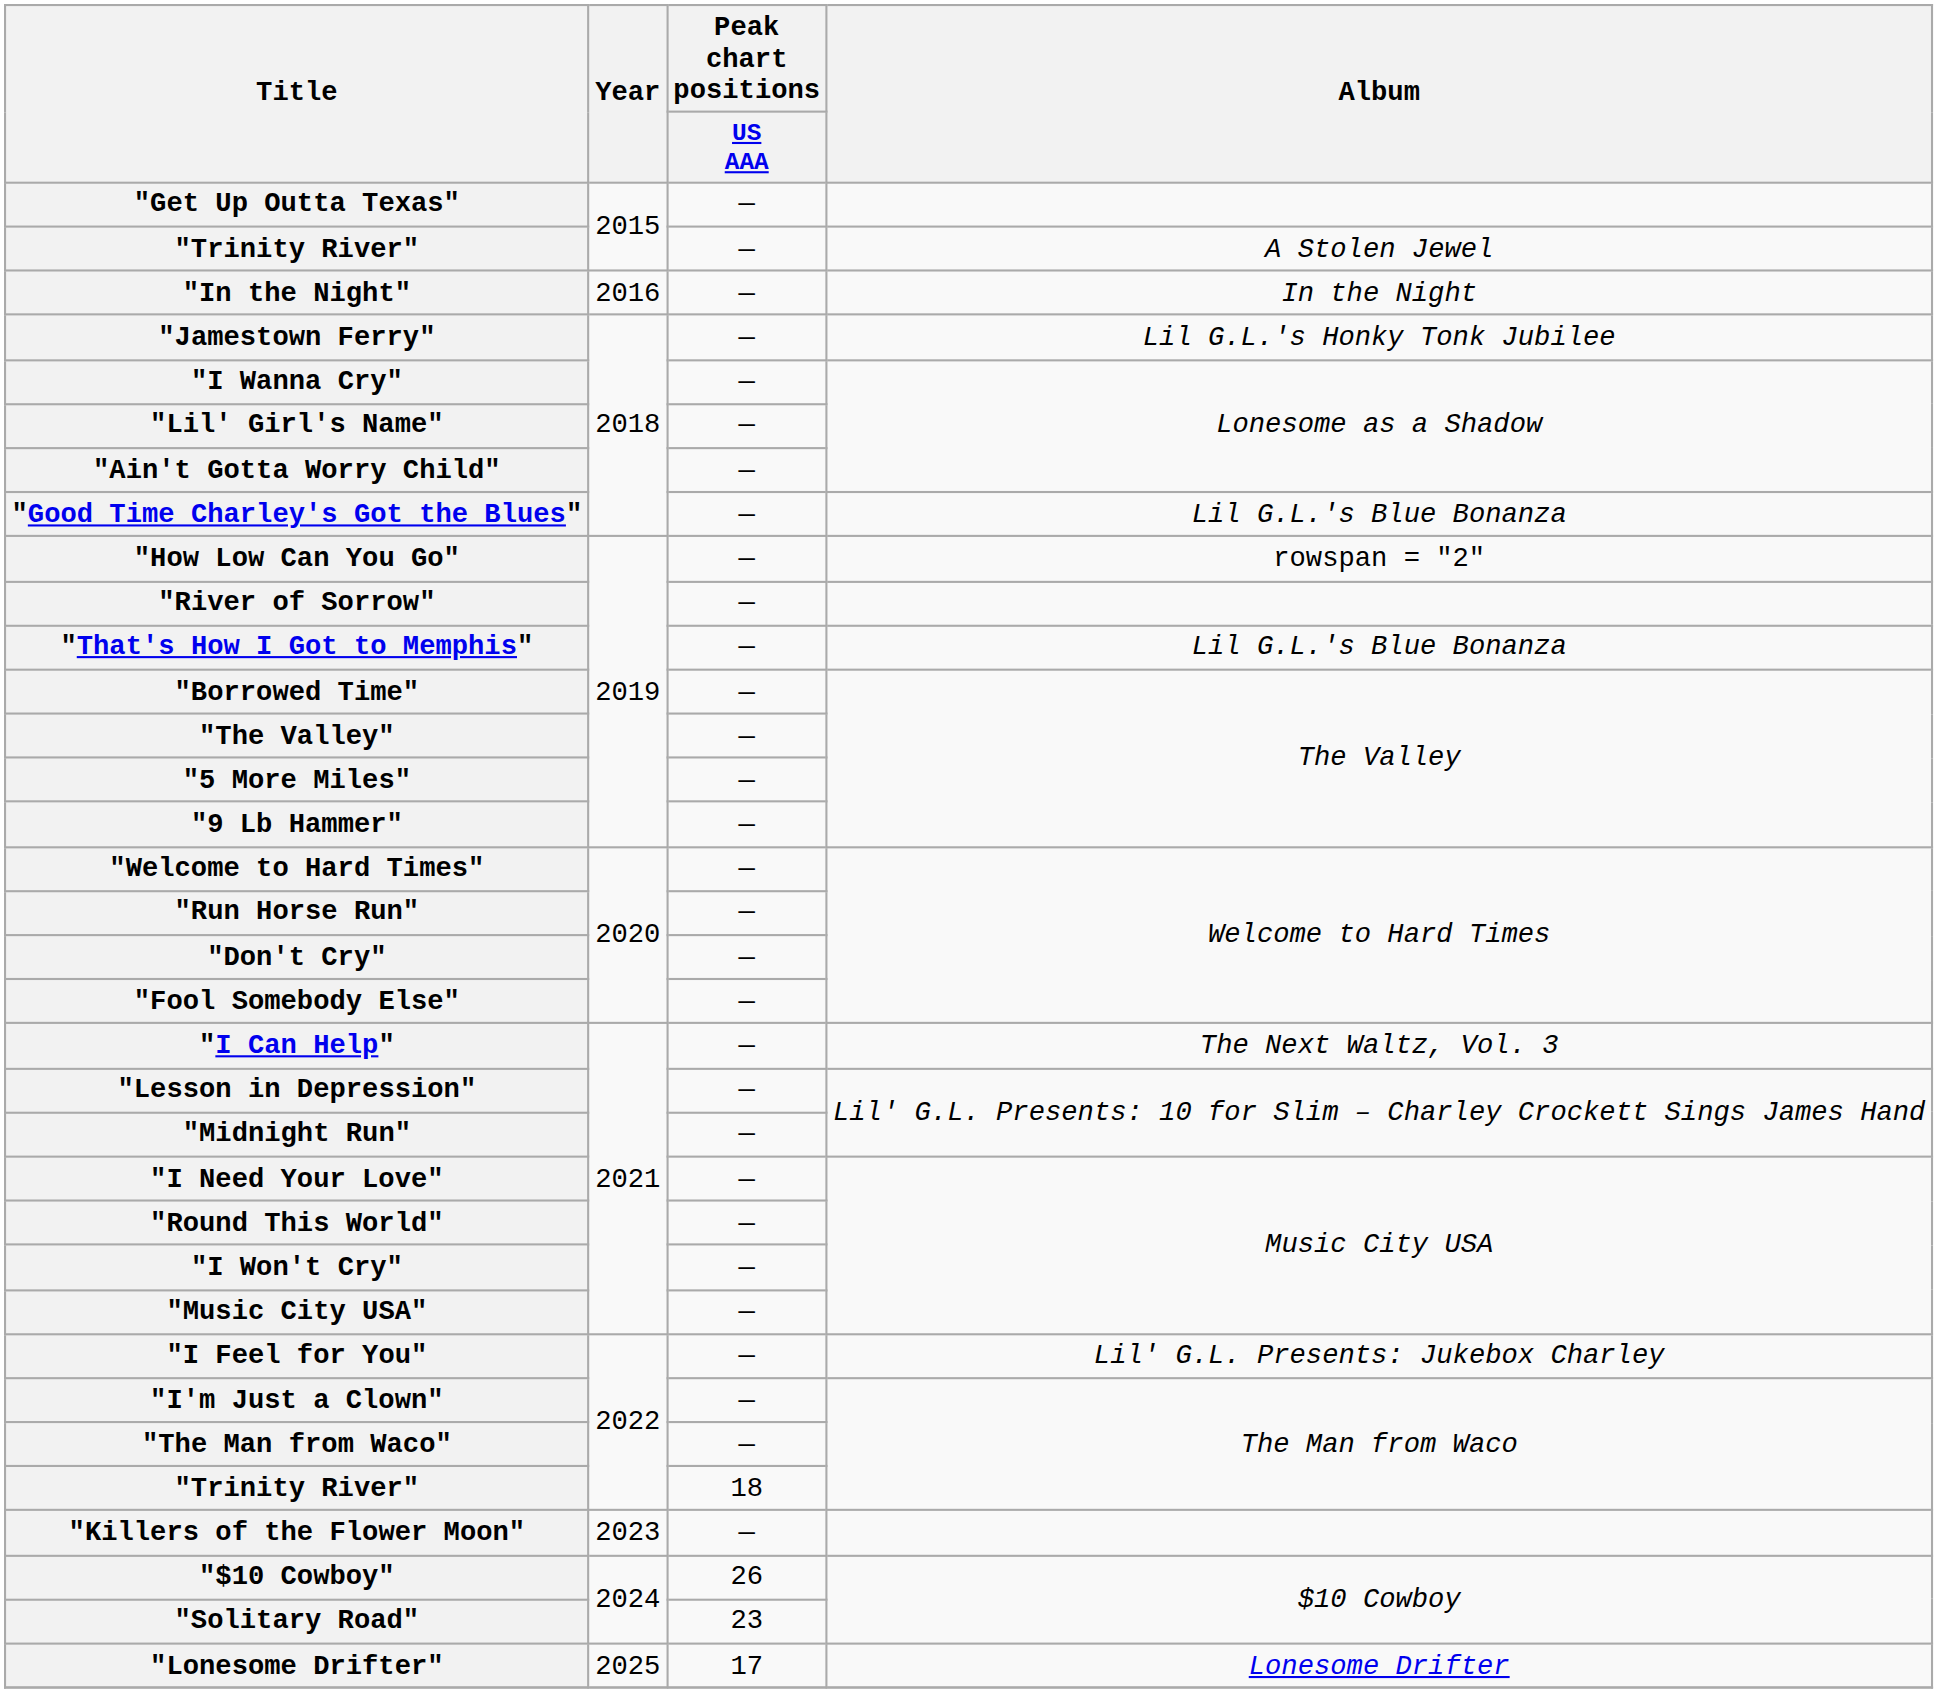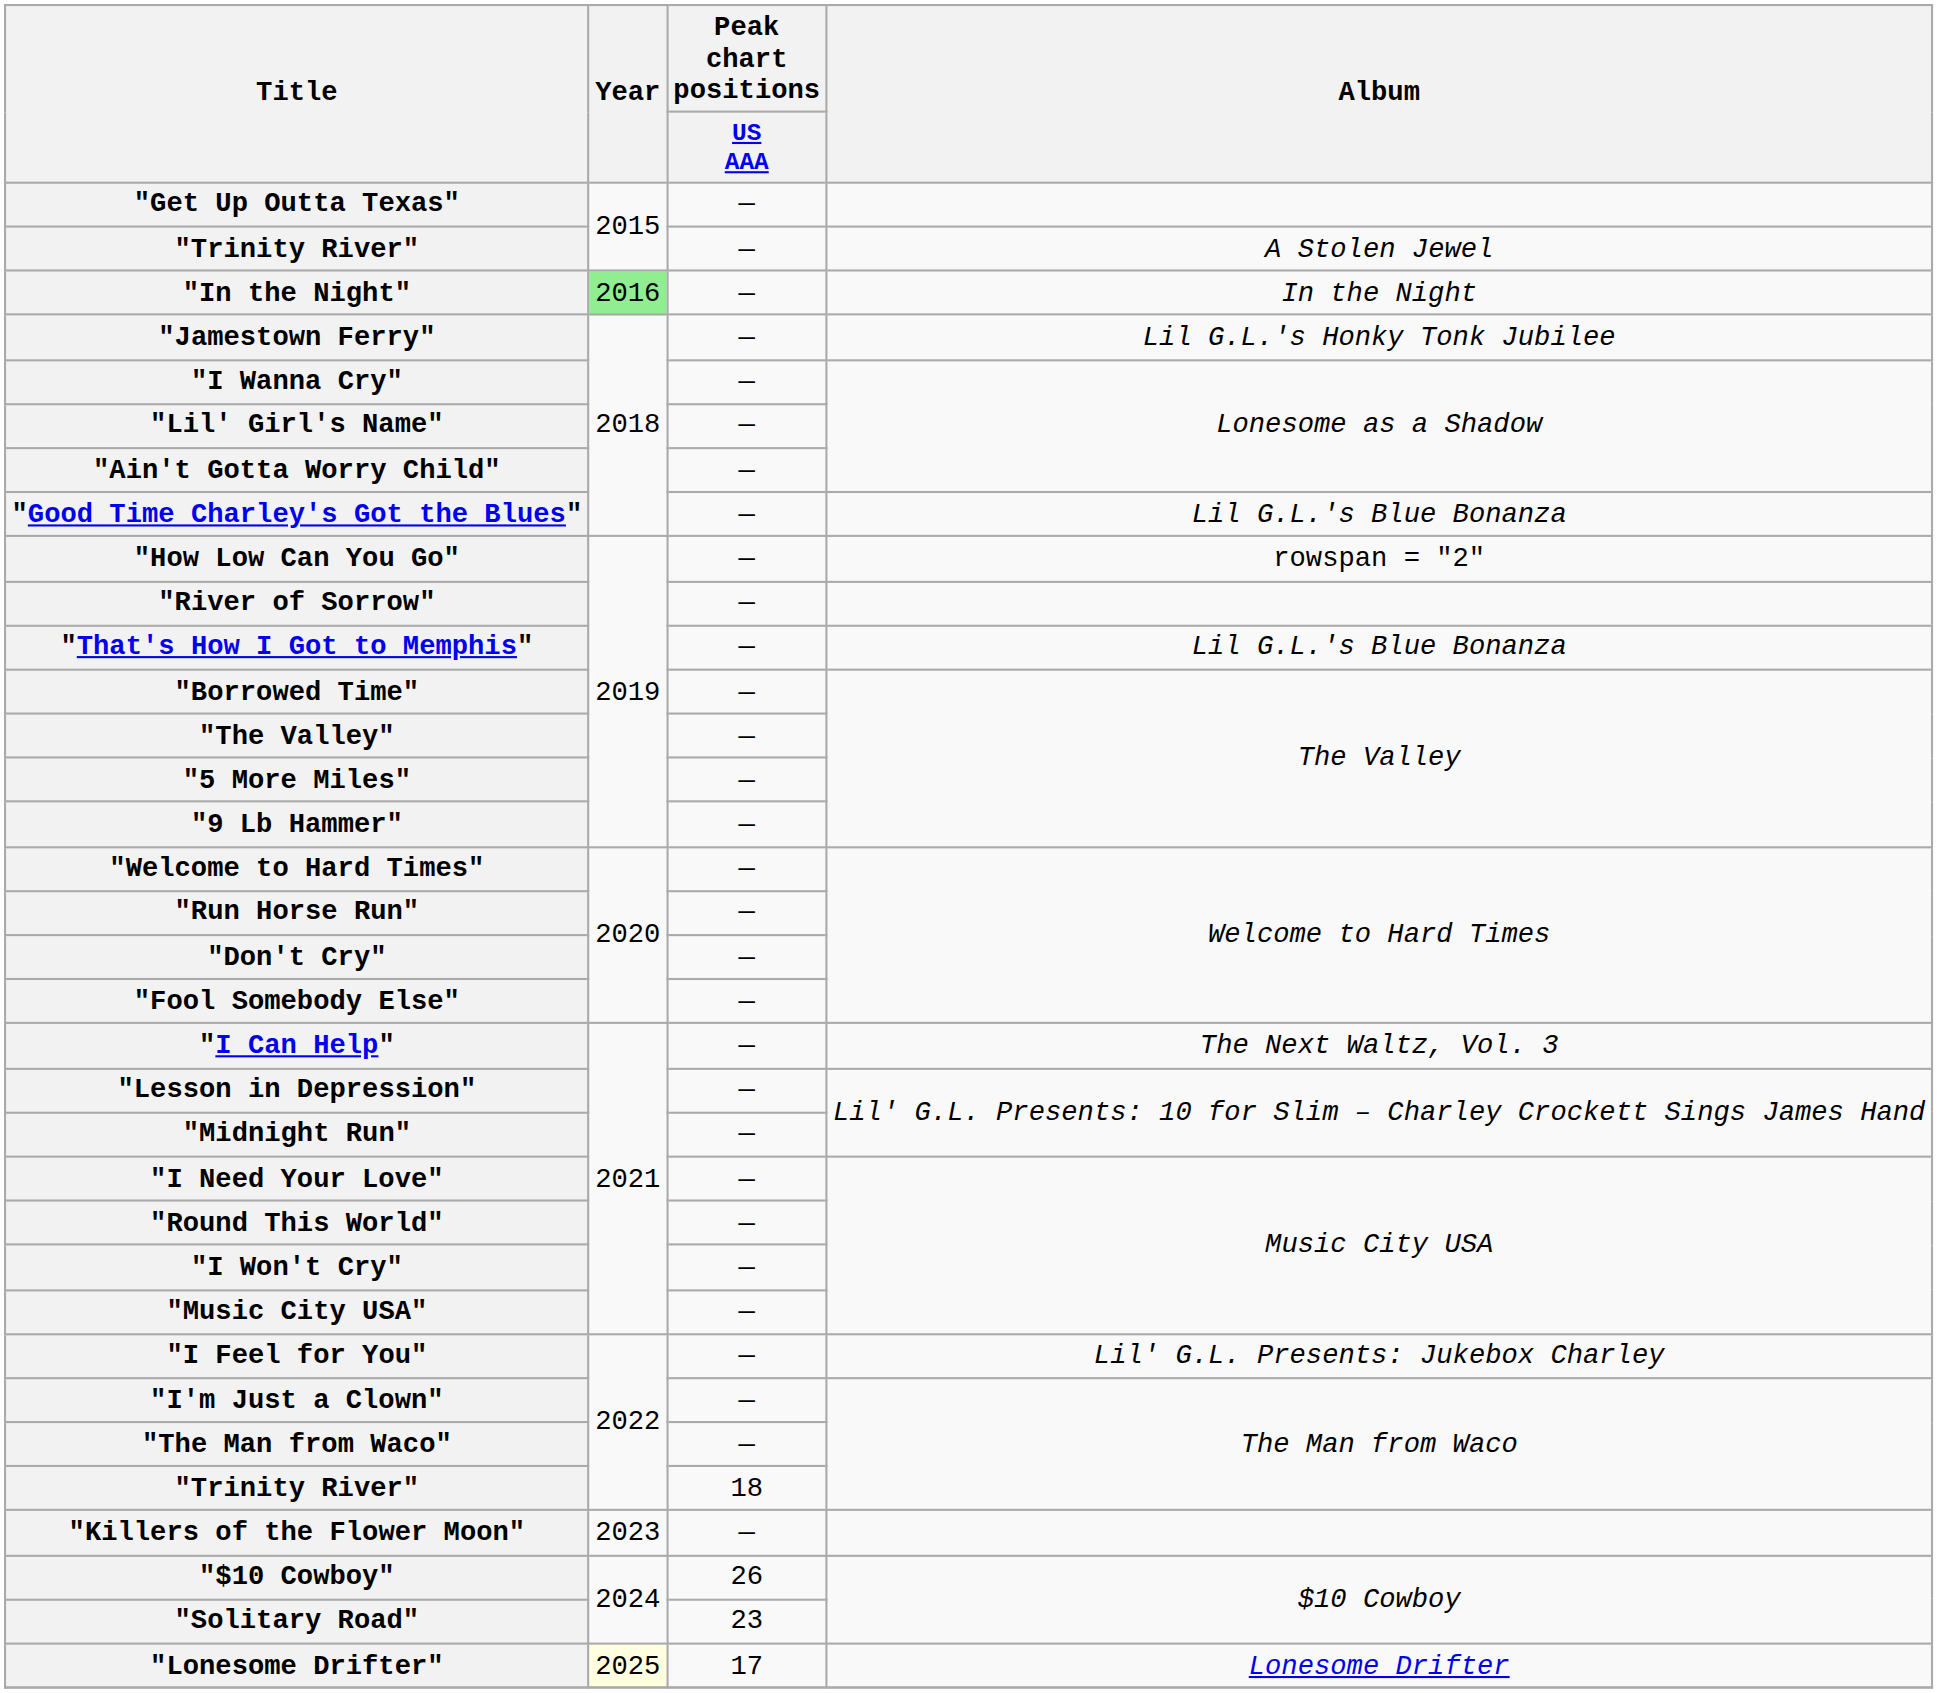"In the Night" | Year: no background -> lightgreen background
"Lonesome Drifter" | Year: no background -> lightyellow background
